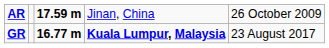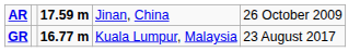GR | column 4: bold -> normal
